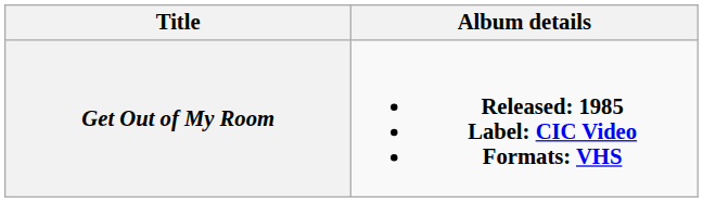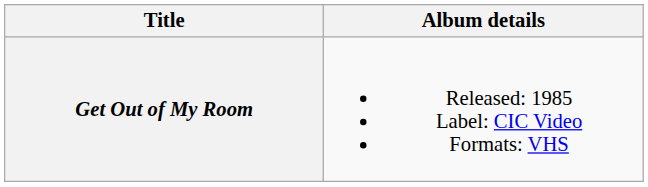Get Out of My Room | Album details: bold -> normal
